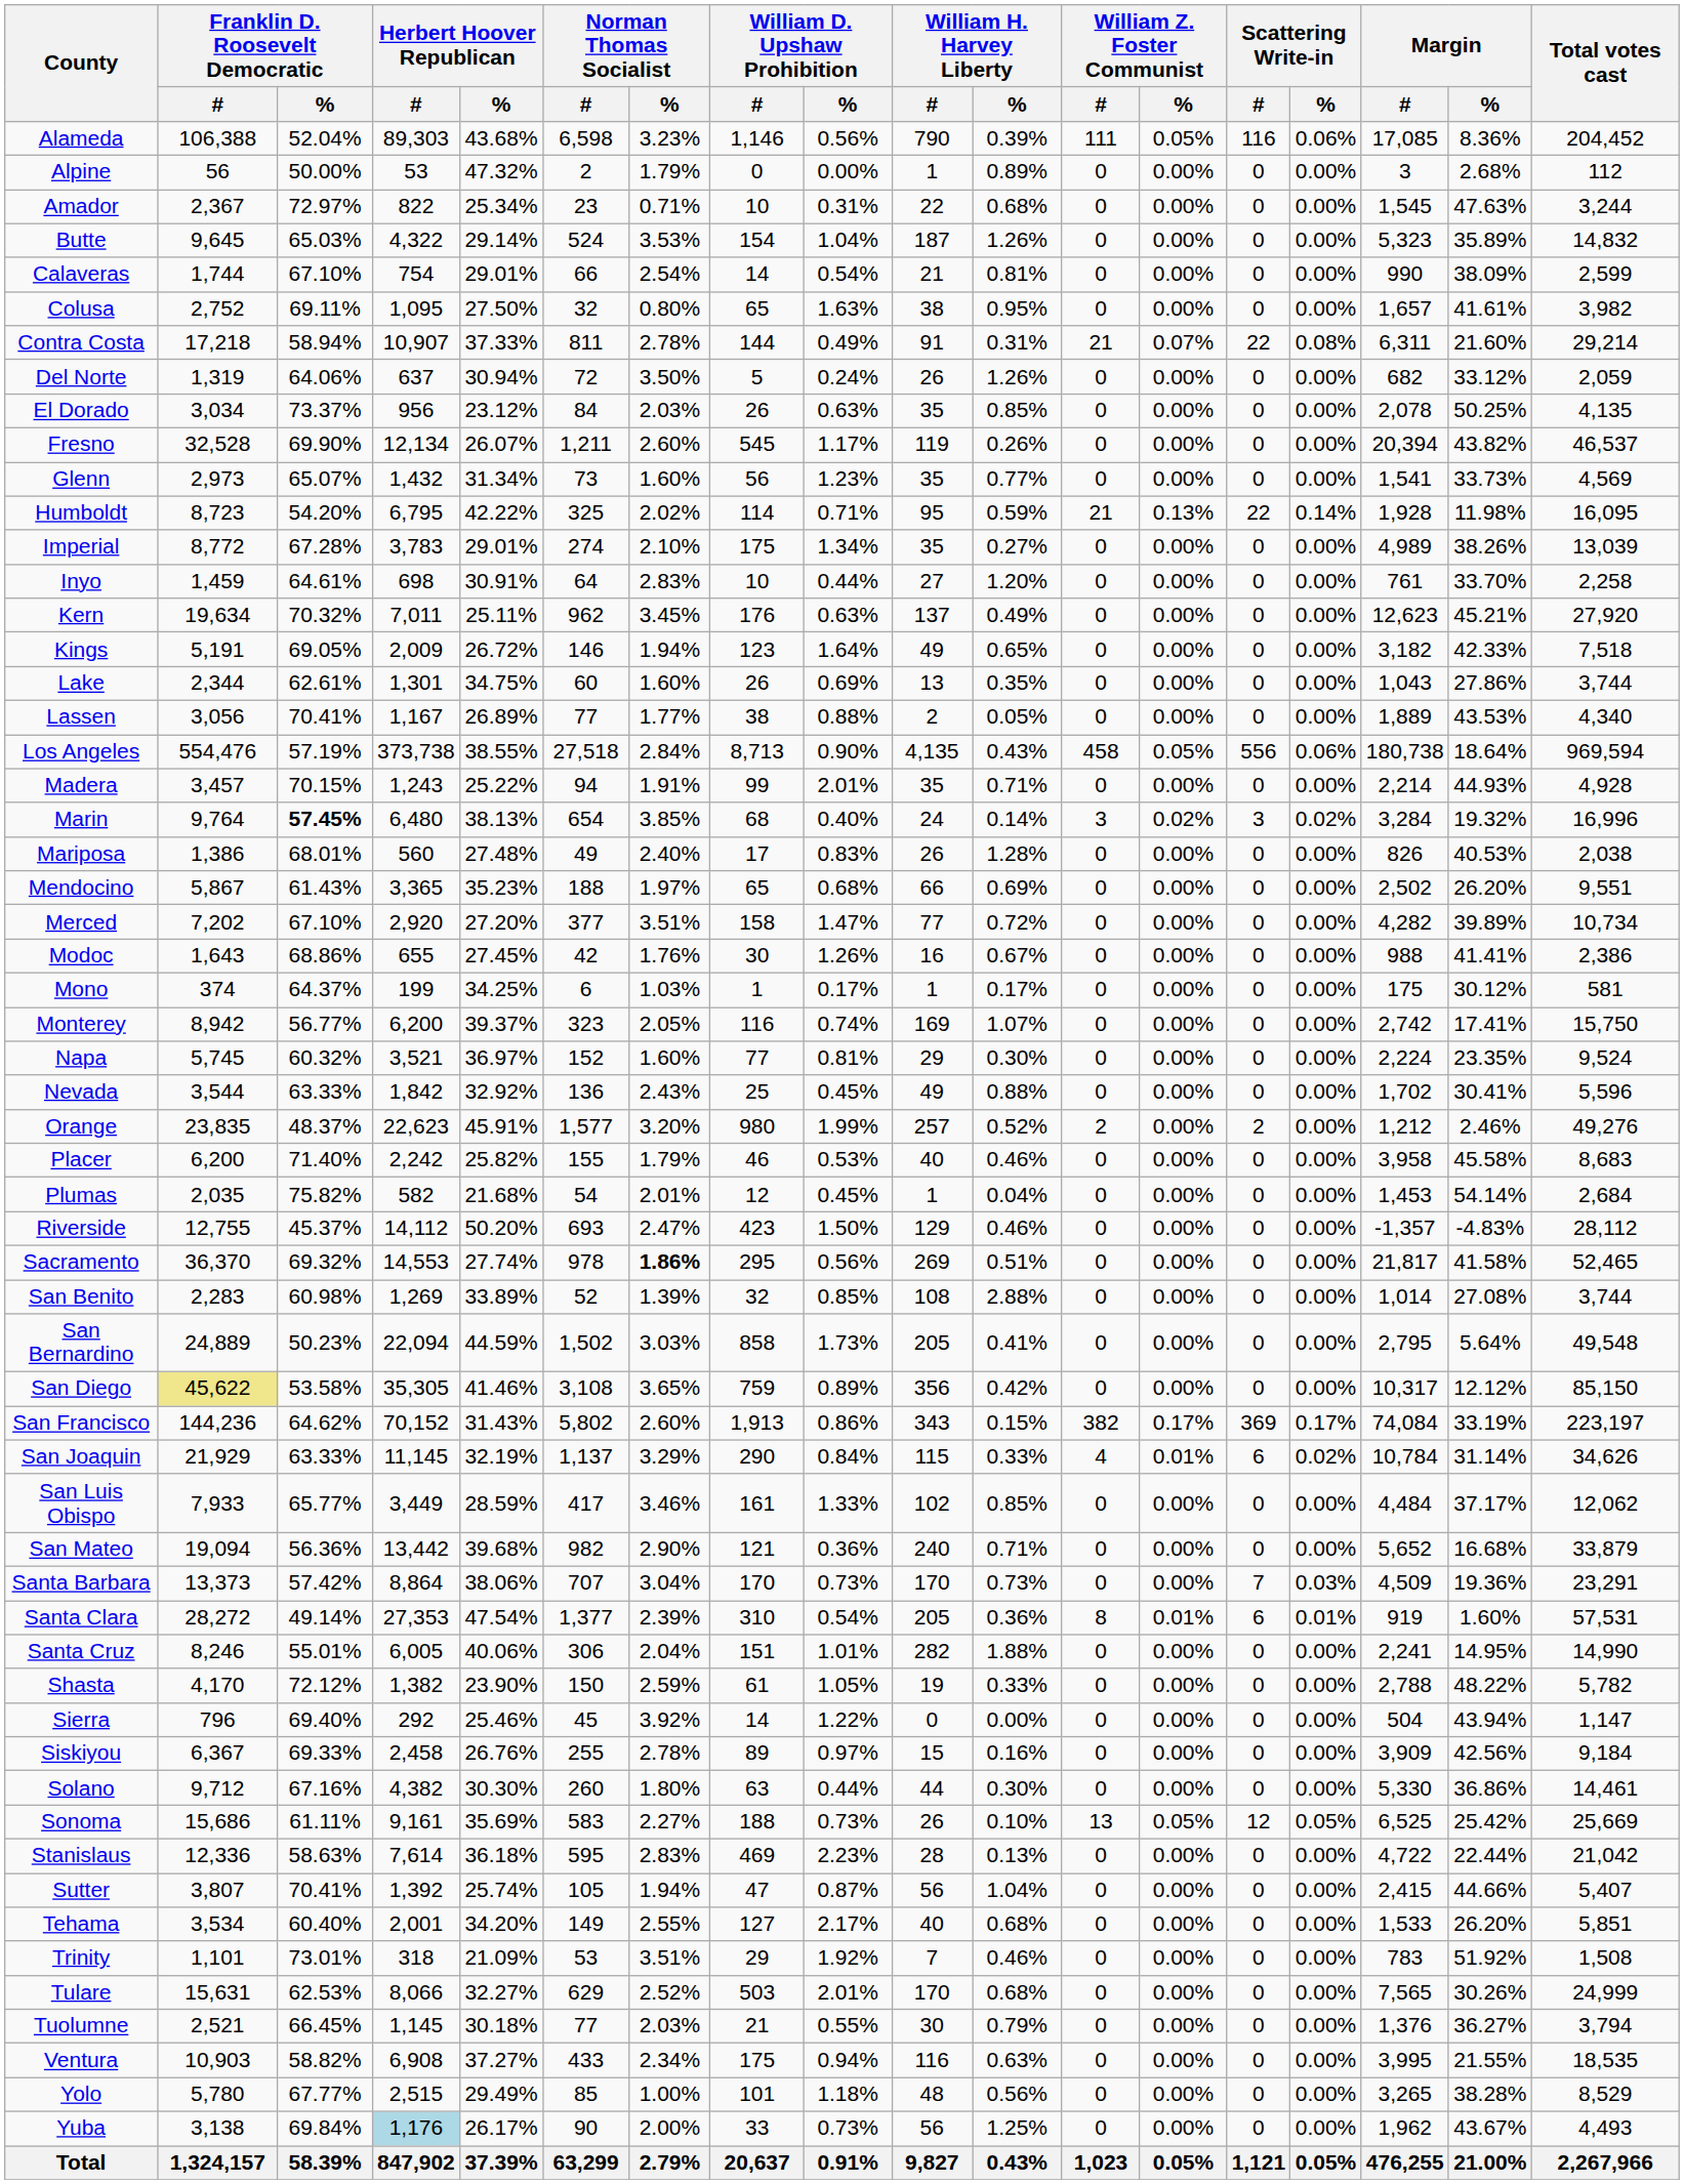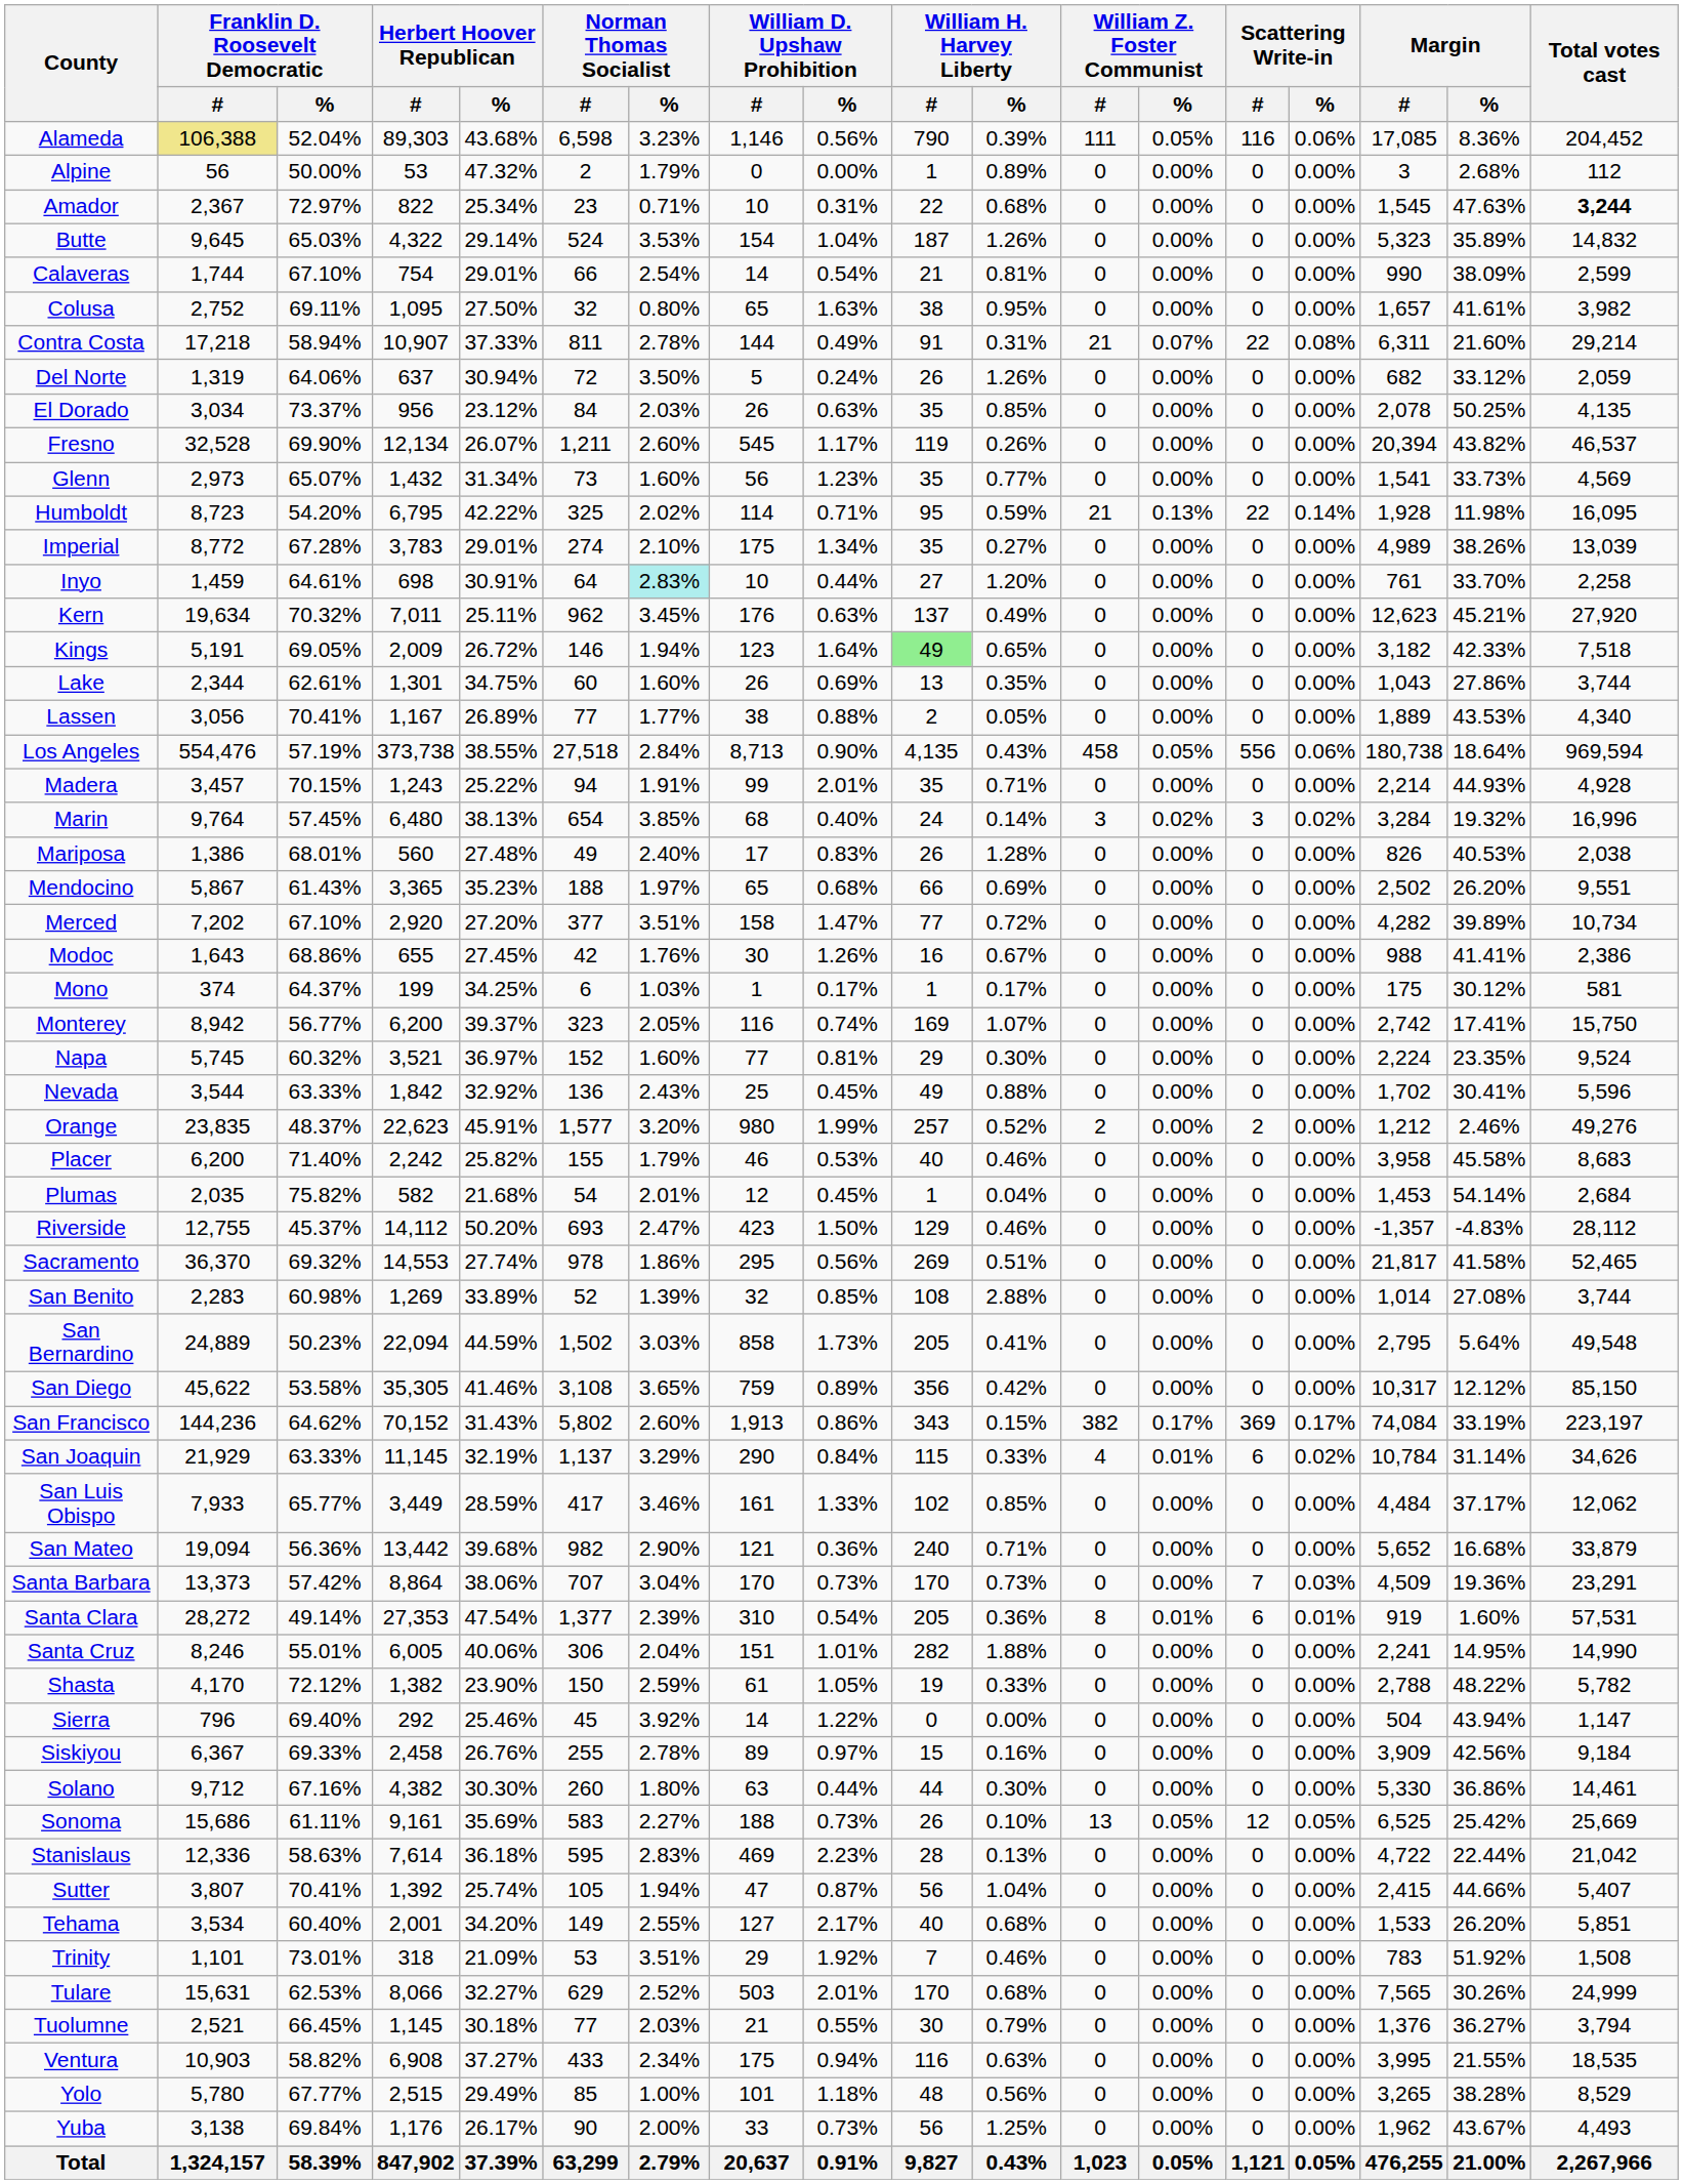Alameda | Franklin D. Roosevelt Democratic / #: no background -> khaki background
Amador | Total votes cast: normal -> bold
Inyo | Norman Thomas Socialist / %: no background -> paleturquoise background
Kings | William H. Harvey Liberty / #: no background -> lightgreen background
Marin | Franklin D. Roosevelt Democratic / %: bold -> normal
Sacramento | Norman Thomas Socialist / %: bold -> normal
San Diego | Franklin D. Roosevelt Democratic / #: khaki background -> no background
Yuba | Herbert Hoover Republican / #: lightblue background -> no background
